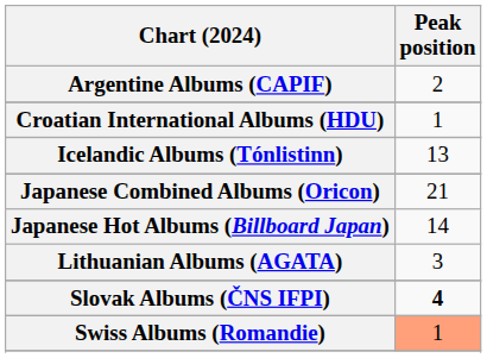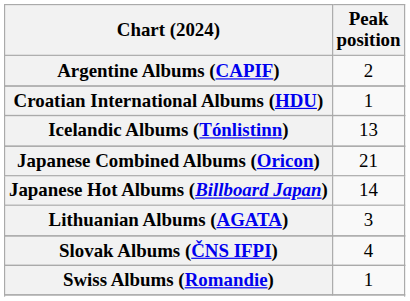Slovak Albums (ČNS IFPI) | Peak position: bold -> normal
Swiss Albums (Romandie) | Peak position: lightsalmon background -> no background
